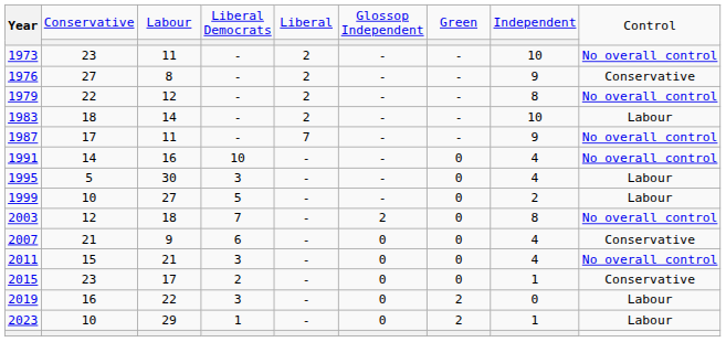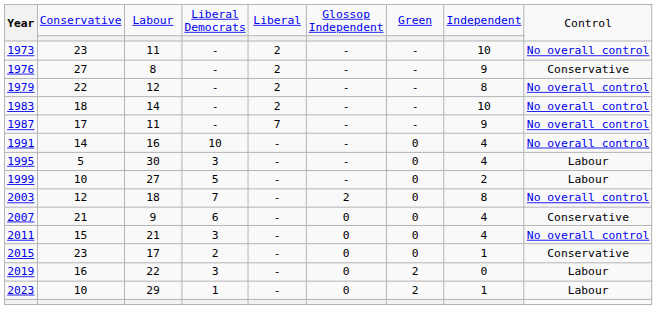1983 | column 9: Labour -> No overall control
